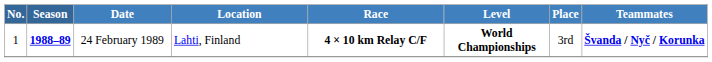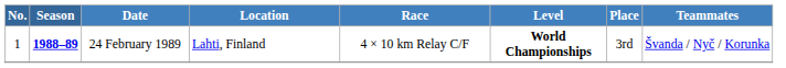24 February 1989 | Race: bold -> normal
24 February 1989 | Teammates: bold -> normal
